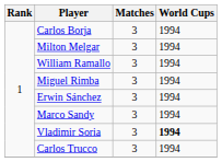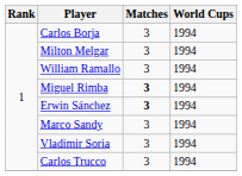Miguel Rimba | Matches: normal -> bold
Erwin Sánchez | Matches: normal -> bold
Vladimir Soria | World Cups: bold -> normal
